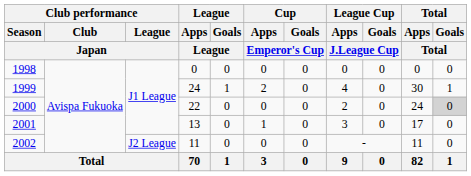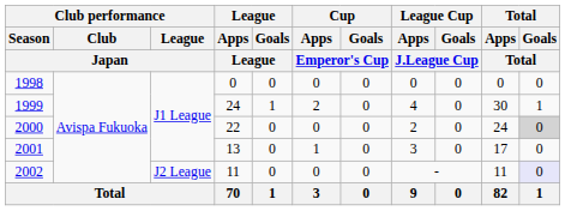2002 | Total / Goals / Total: no background -> lavender background
